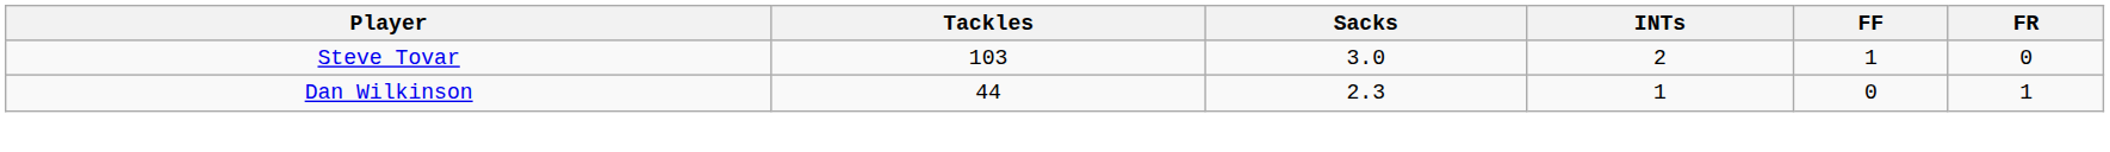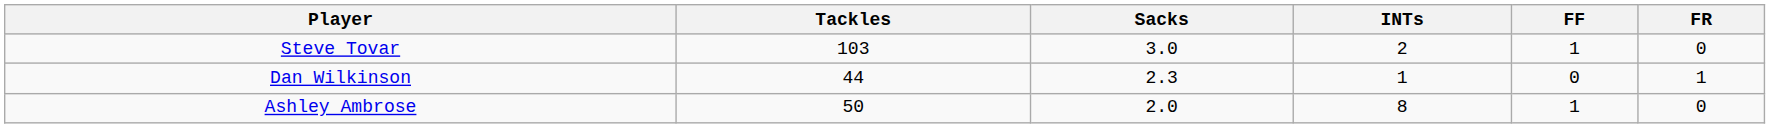+ row: Ashley Ambrose | 50 | 2.0 | 8 | 1 | 0
